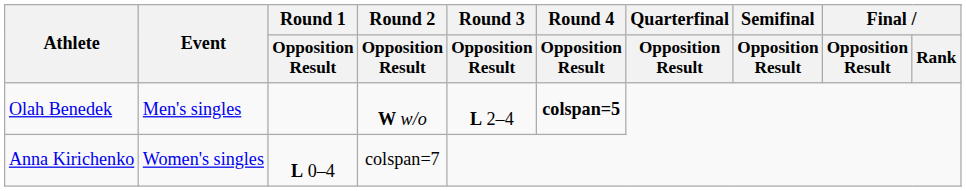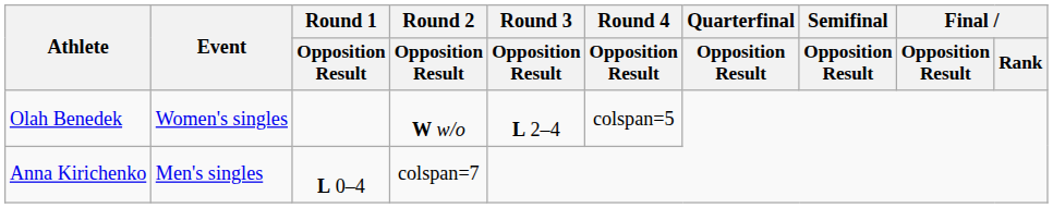Olah Benedek | Event: Men's singles -> Women's singles
Olah Benedek | Round 4 / Opposition Result: bold -> normal
Anna Kirichenko | Event: Women's singles -> Men's singles
